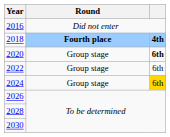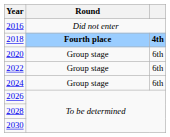2020 | column 3: bold -> normal
2024 | column 3: gold background -> no background
